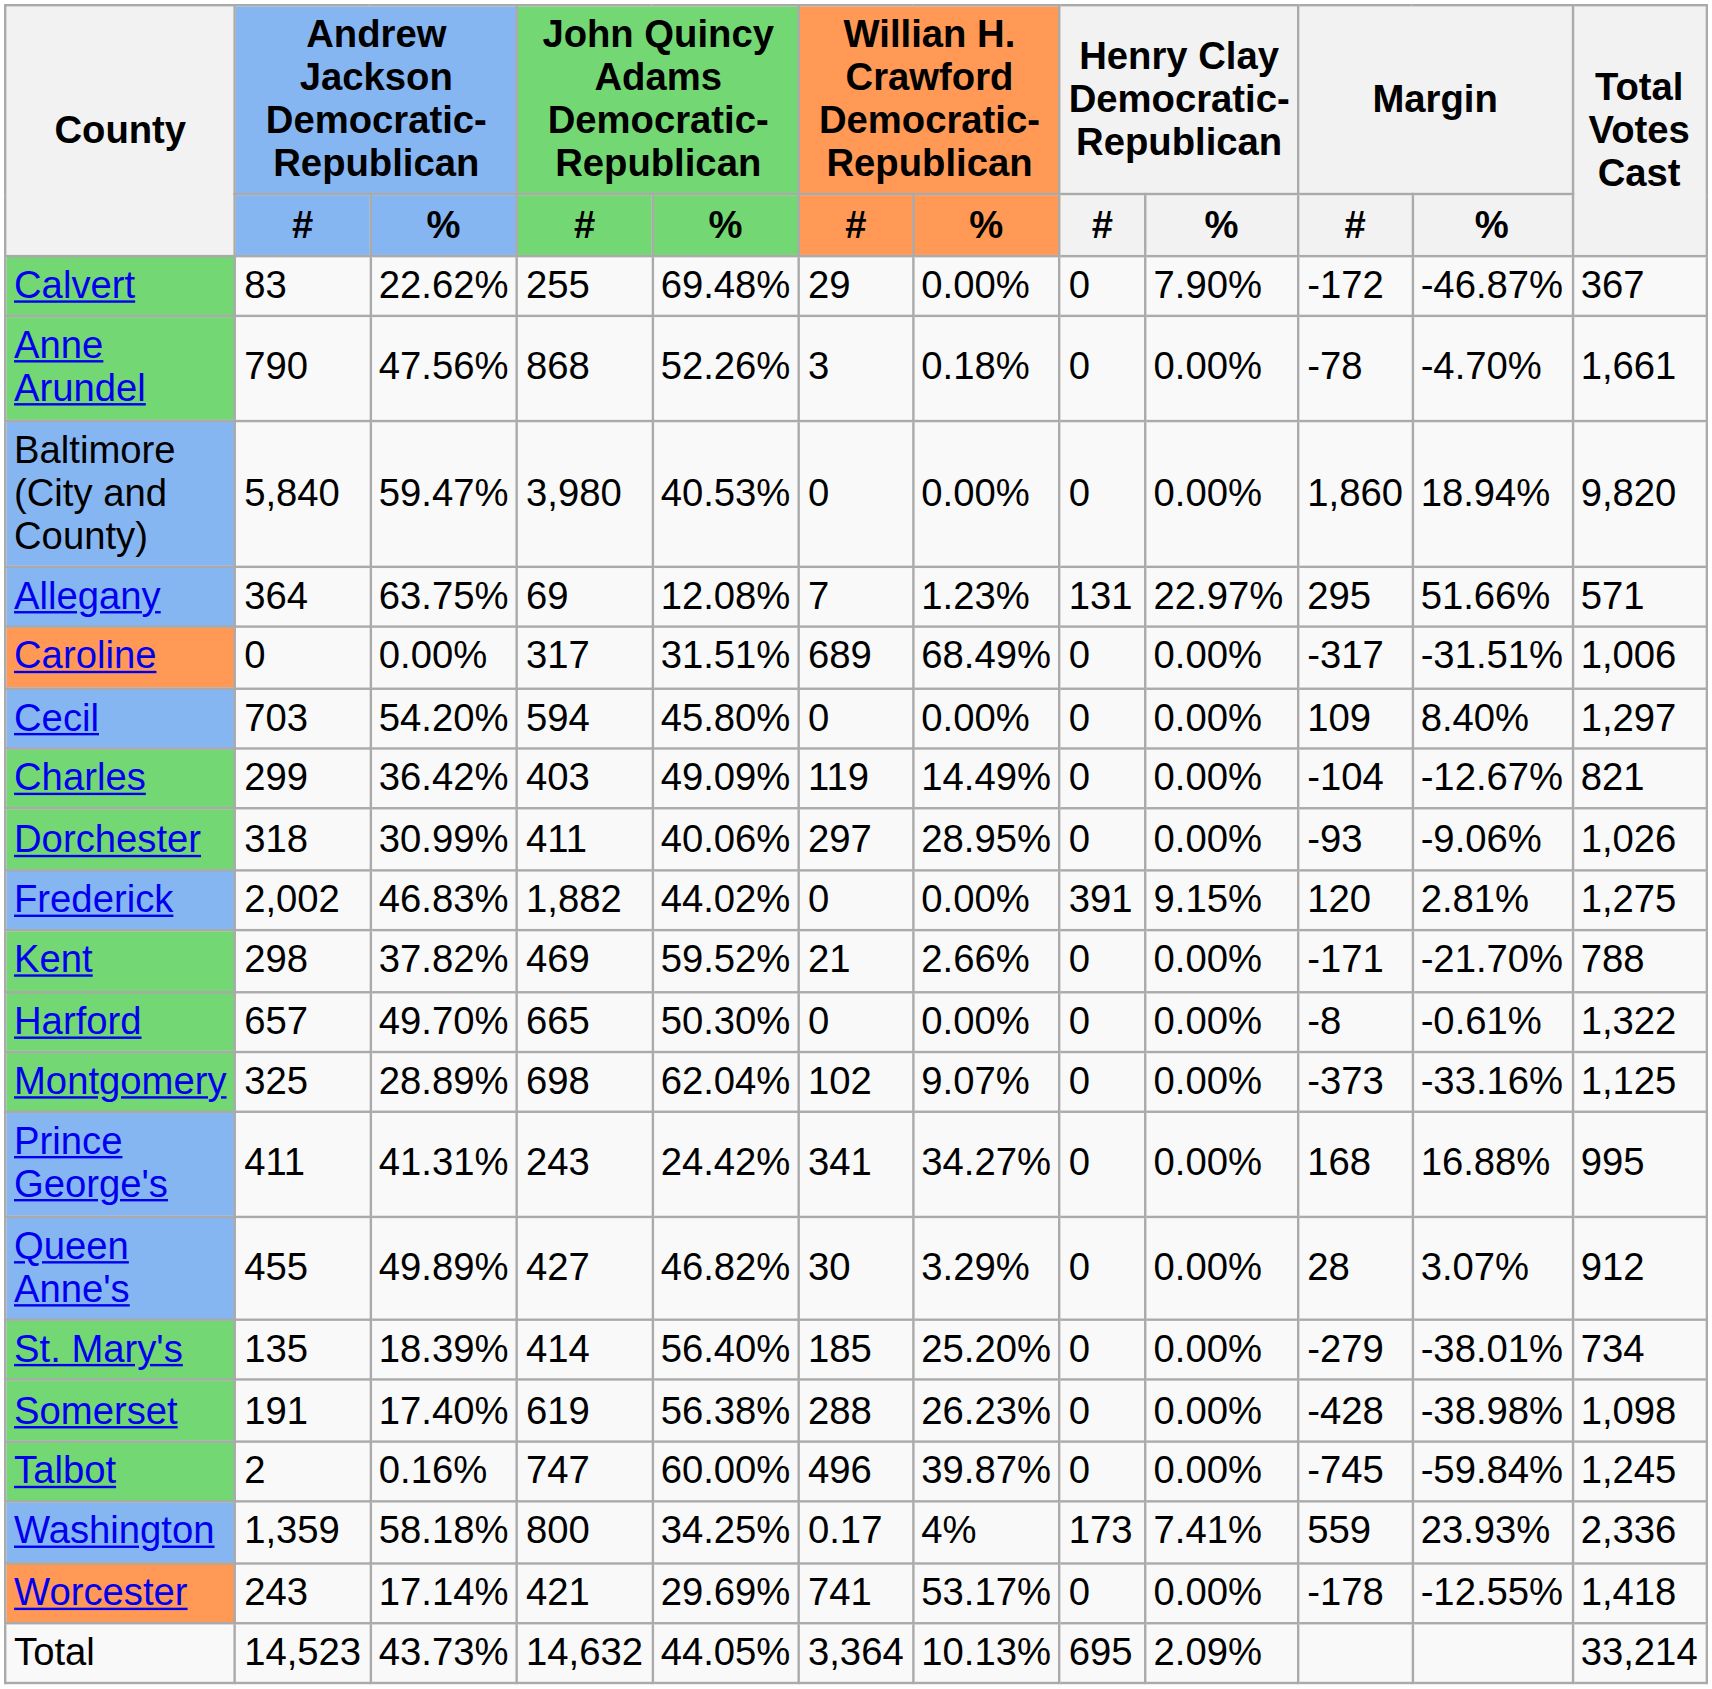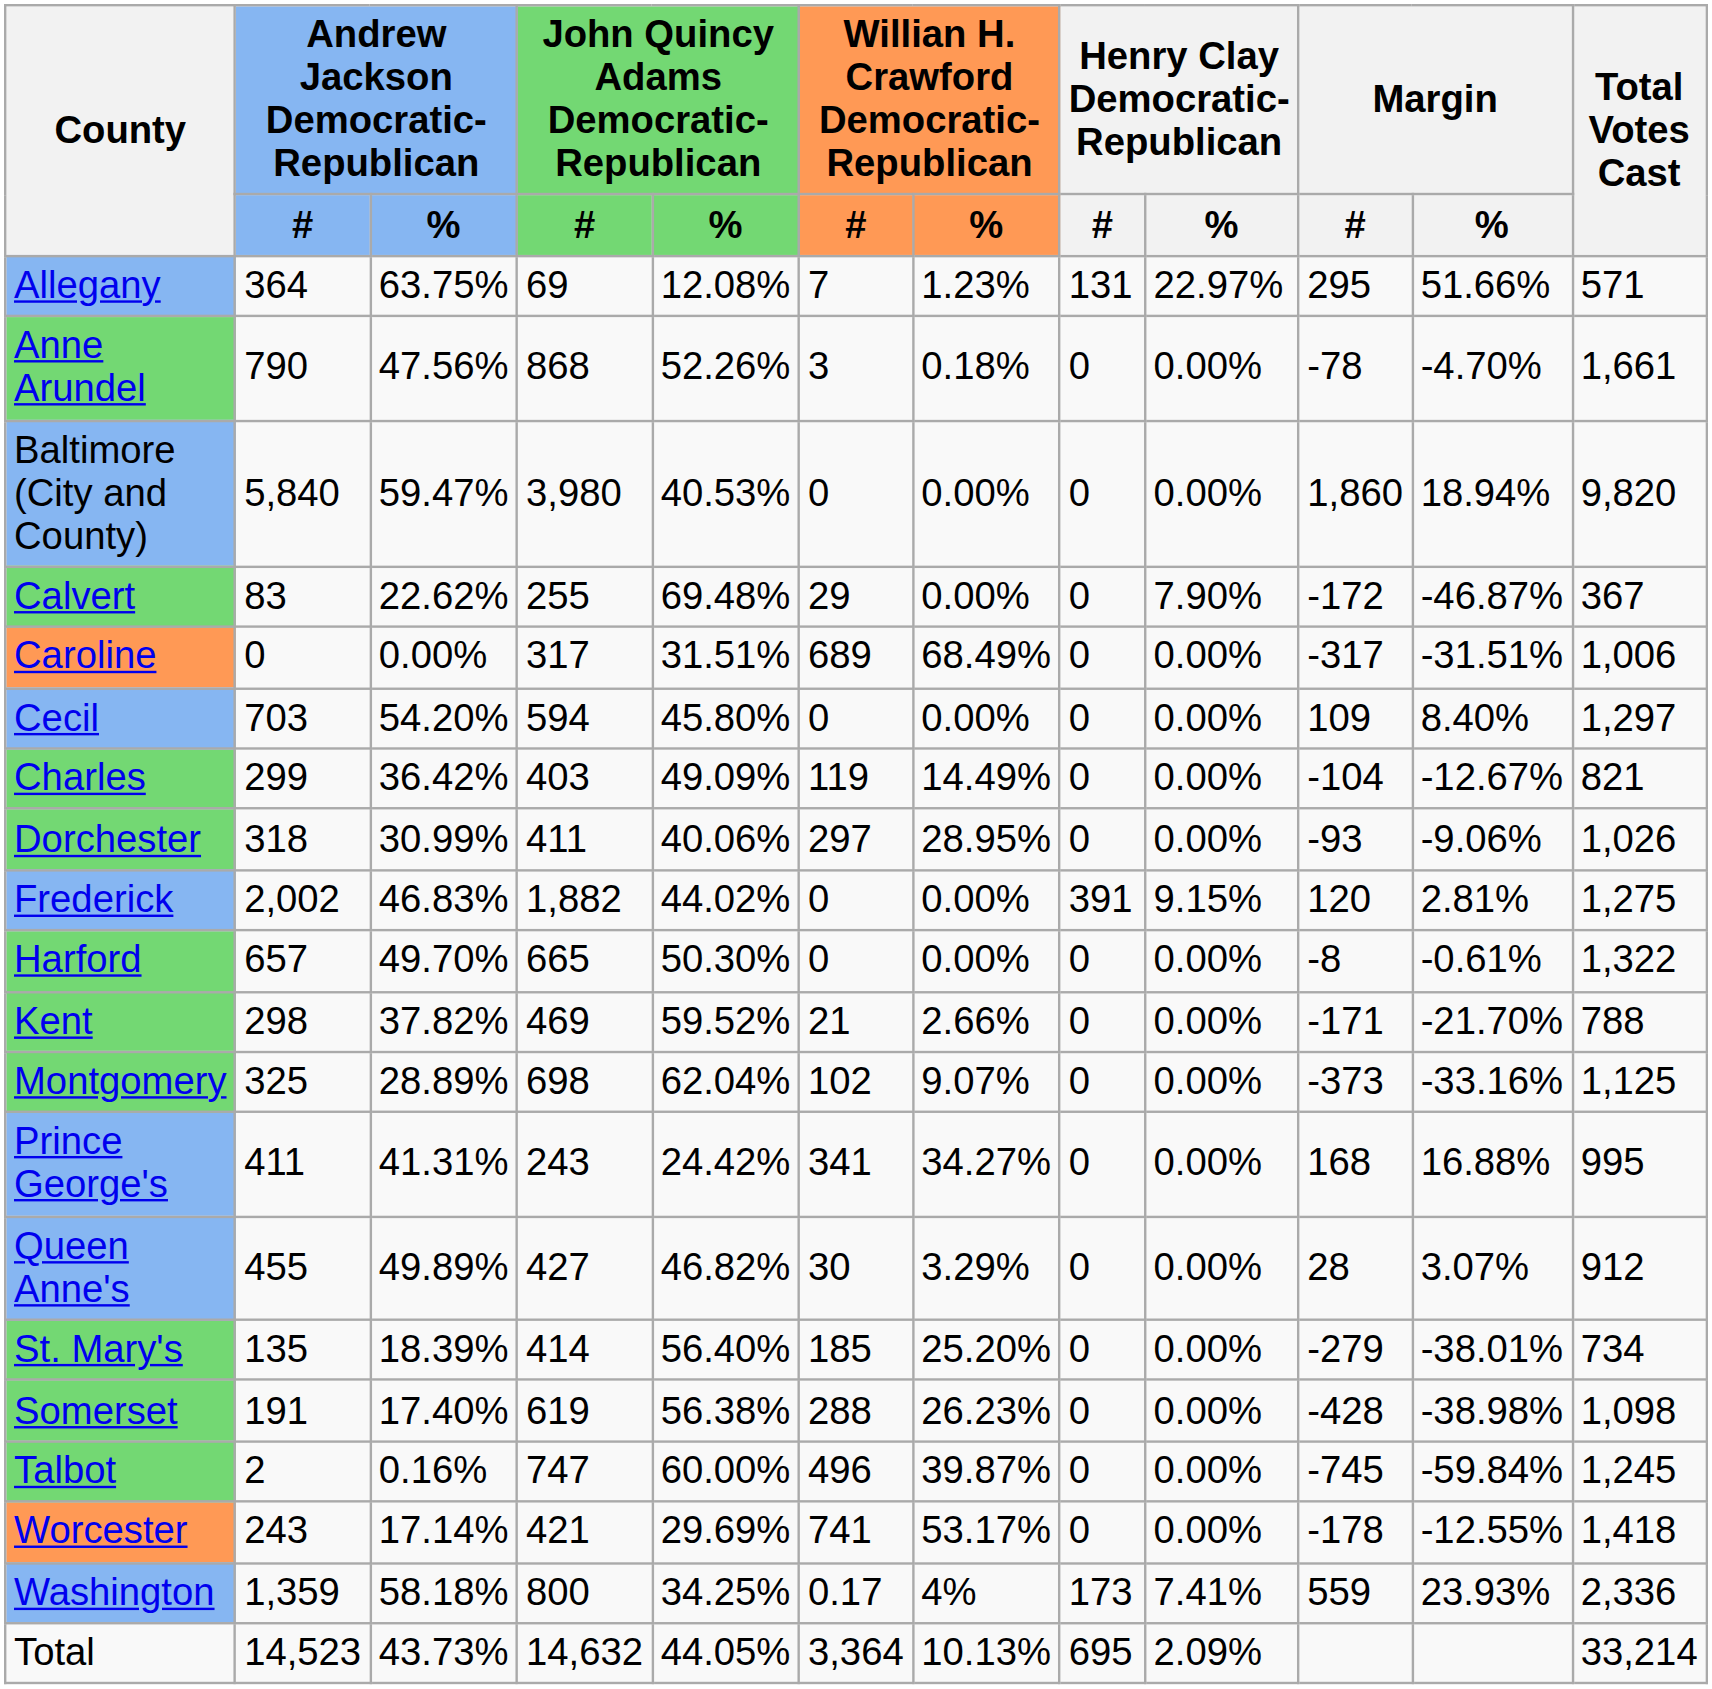rows swapped: Allegany <-> Calvert
rows swapped: Harford <-> Kent
rows swapped: Washington <-> Worcester
